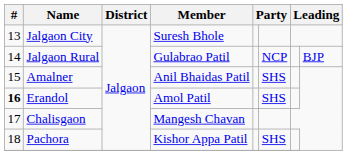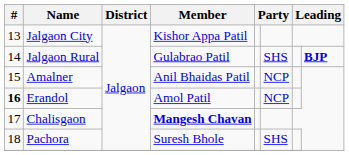Jalgaon City | Member: Suresh Bhole -> Kishor Appa Patil
Jalgaon Rural | column 6: NCP -> SHS
Jalgaon Rural | column 8: normal -> bold
Amalner | column 6: SHS -> NCP
Erandol | column 6: SHS -> NCP
Chalisgaon | Member: normal -> bold
Pachora | Member: Kishor Appa Patil -> Suresh Bhole
